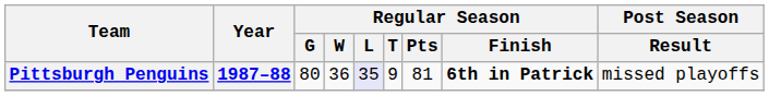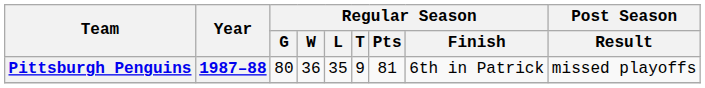Pittsburgh Penguins | Regular Season / L: lavender background -> no background
Pittsburgh Penguins | Regular Season / Finish: bold -> normal
